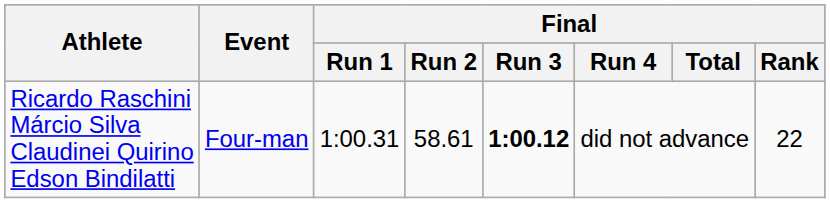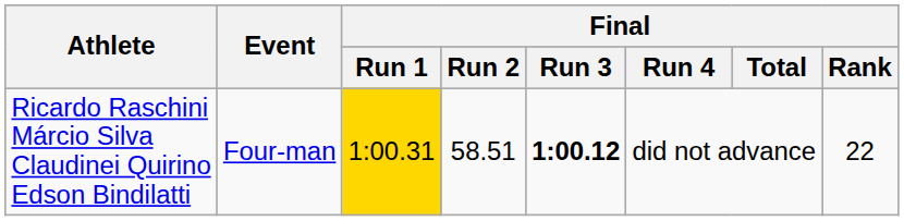row 3 | Final / Run 1: no background -> gold background
row 3 | Final / Run 2: 58.61 -> 58.51
